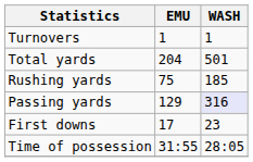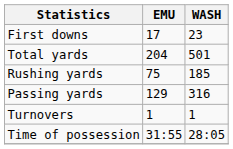rows swapped: First downs <-> Turnovers
Passing yards | WASH: lavender background -> no background
